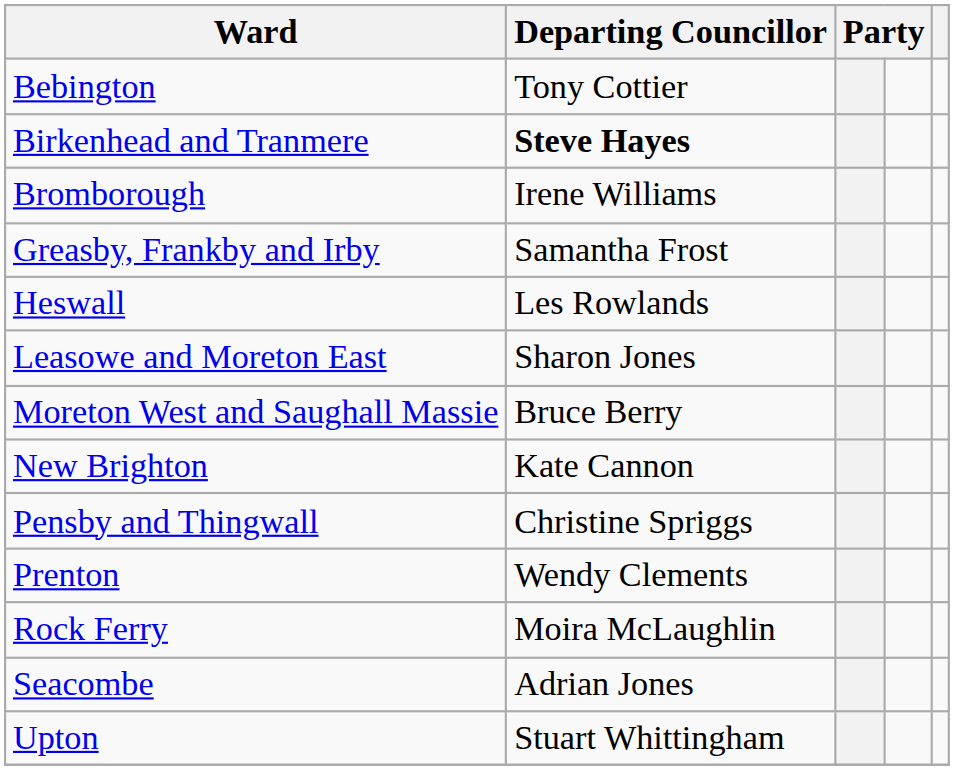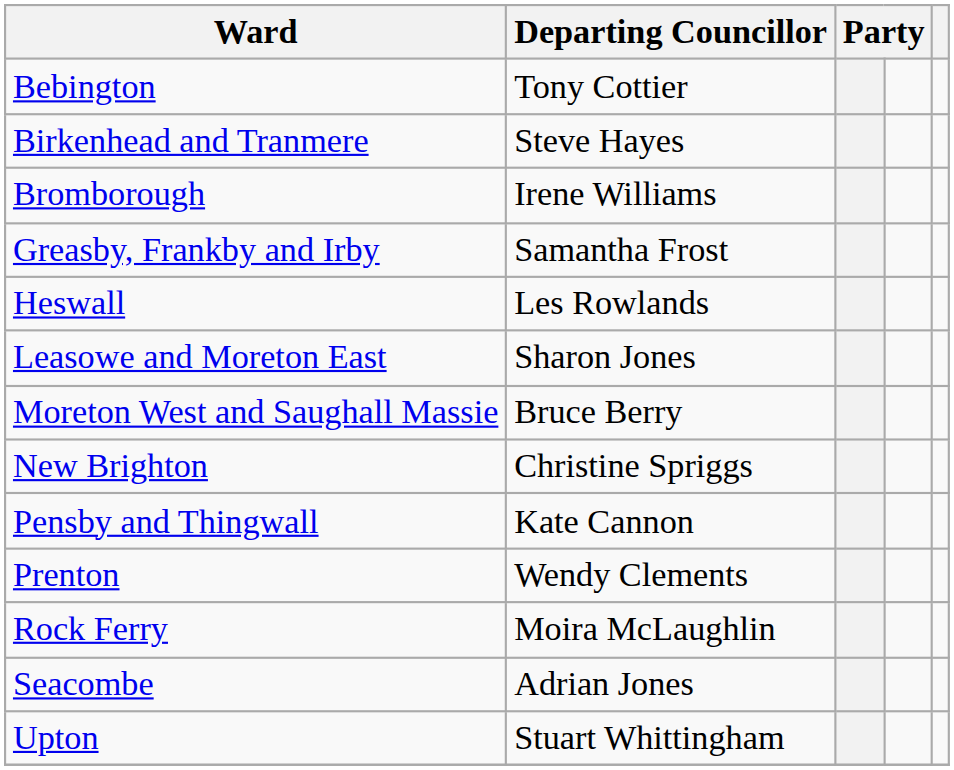Birkenhead and Tranmere | Departing Councillor: bold -> normal
New Brighton | Departing Councillor: Kate Cannon -> Christine Spriggs
Pensby and Thingwall | Departing Councillor: Christine Spriggs -> Kate Cannon
